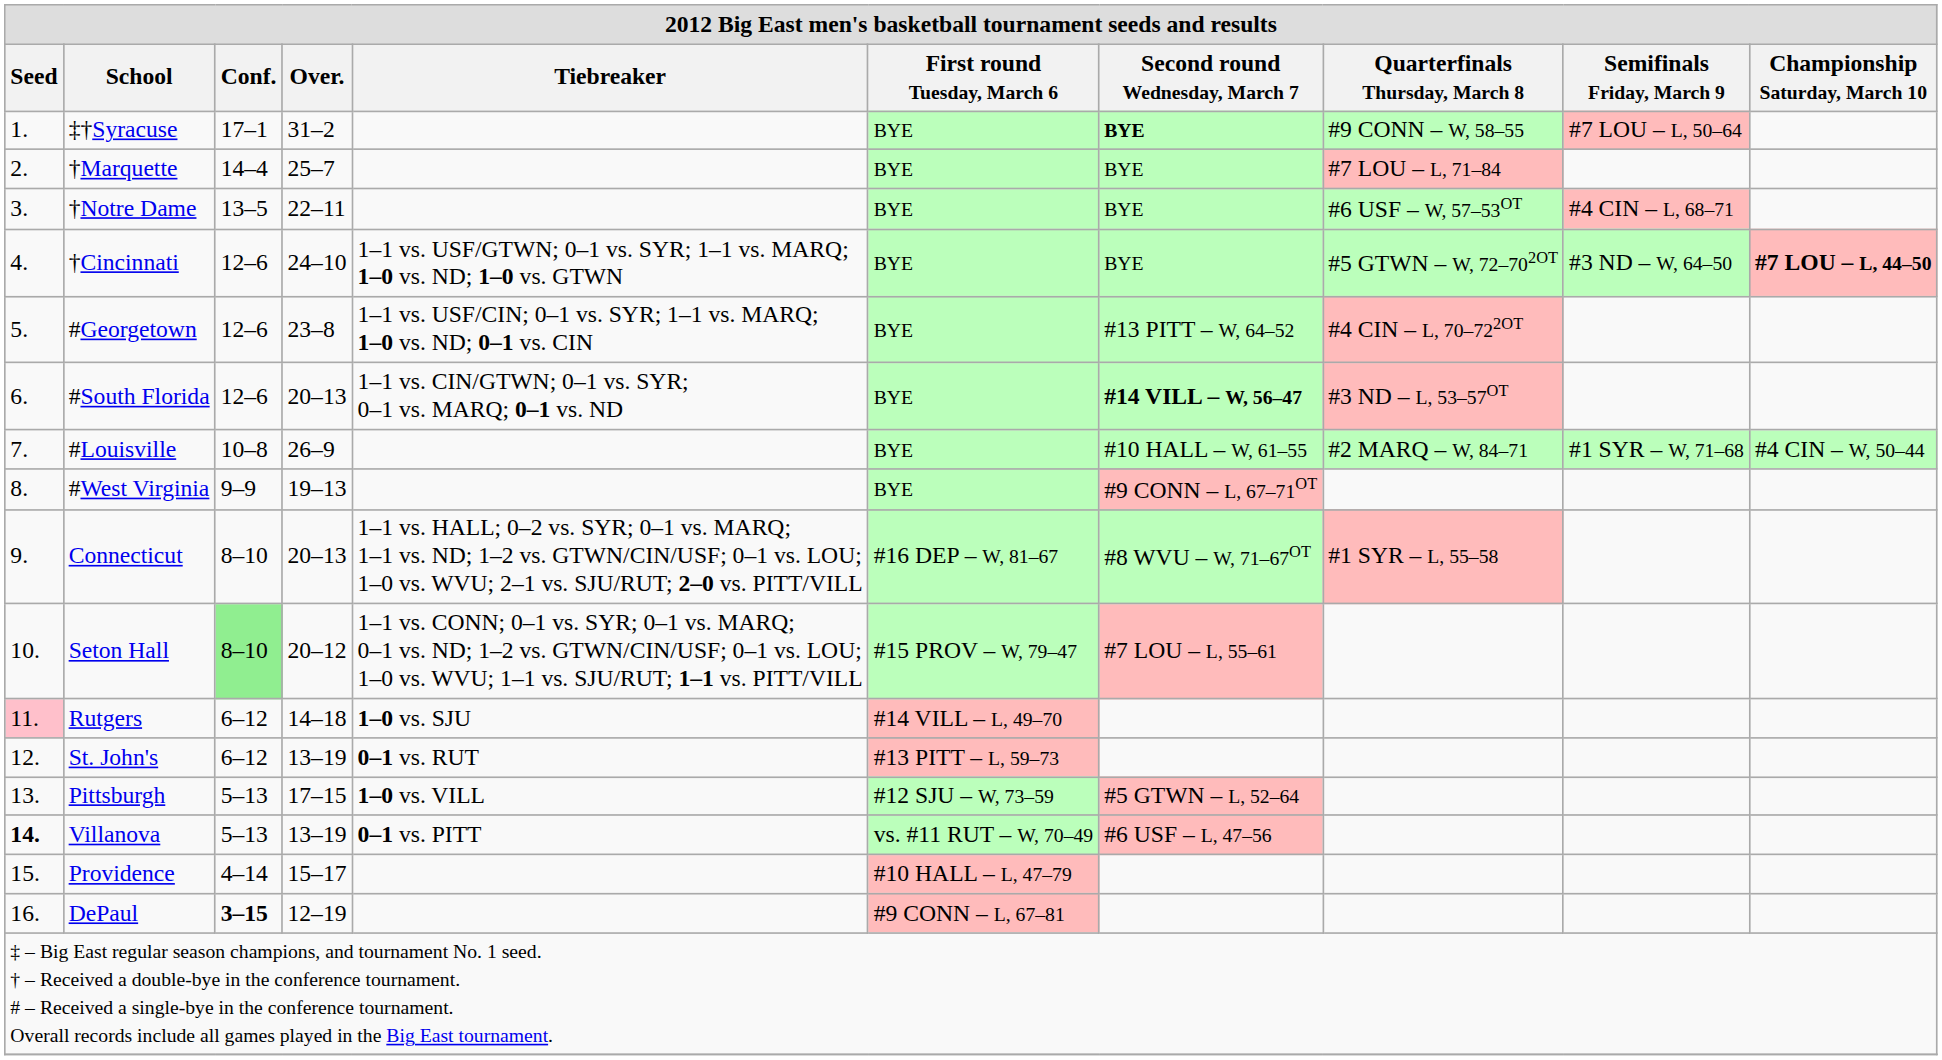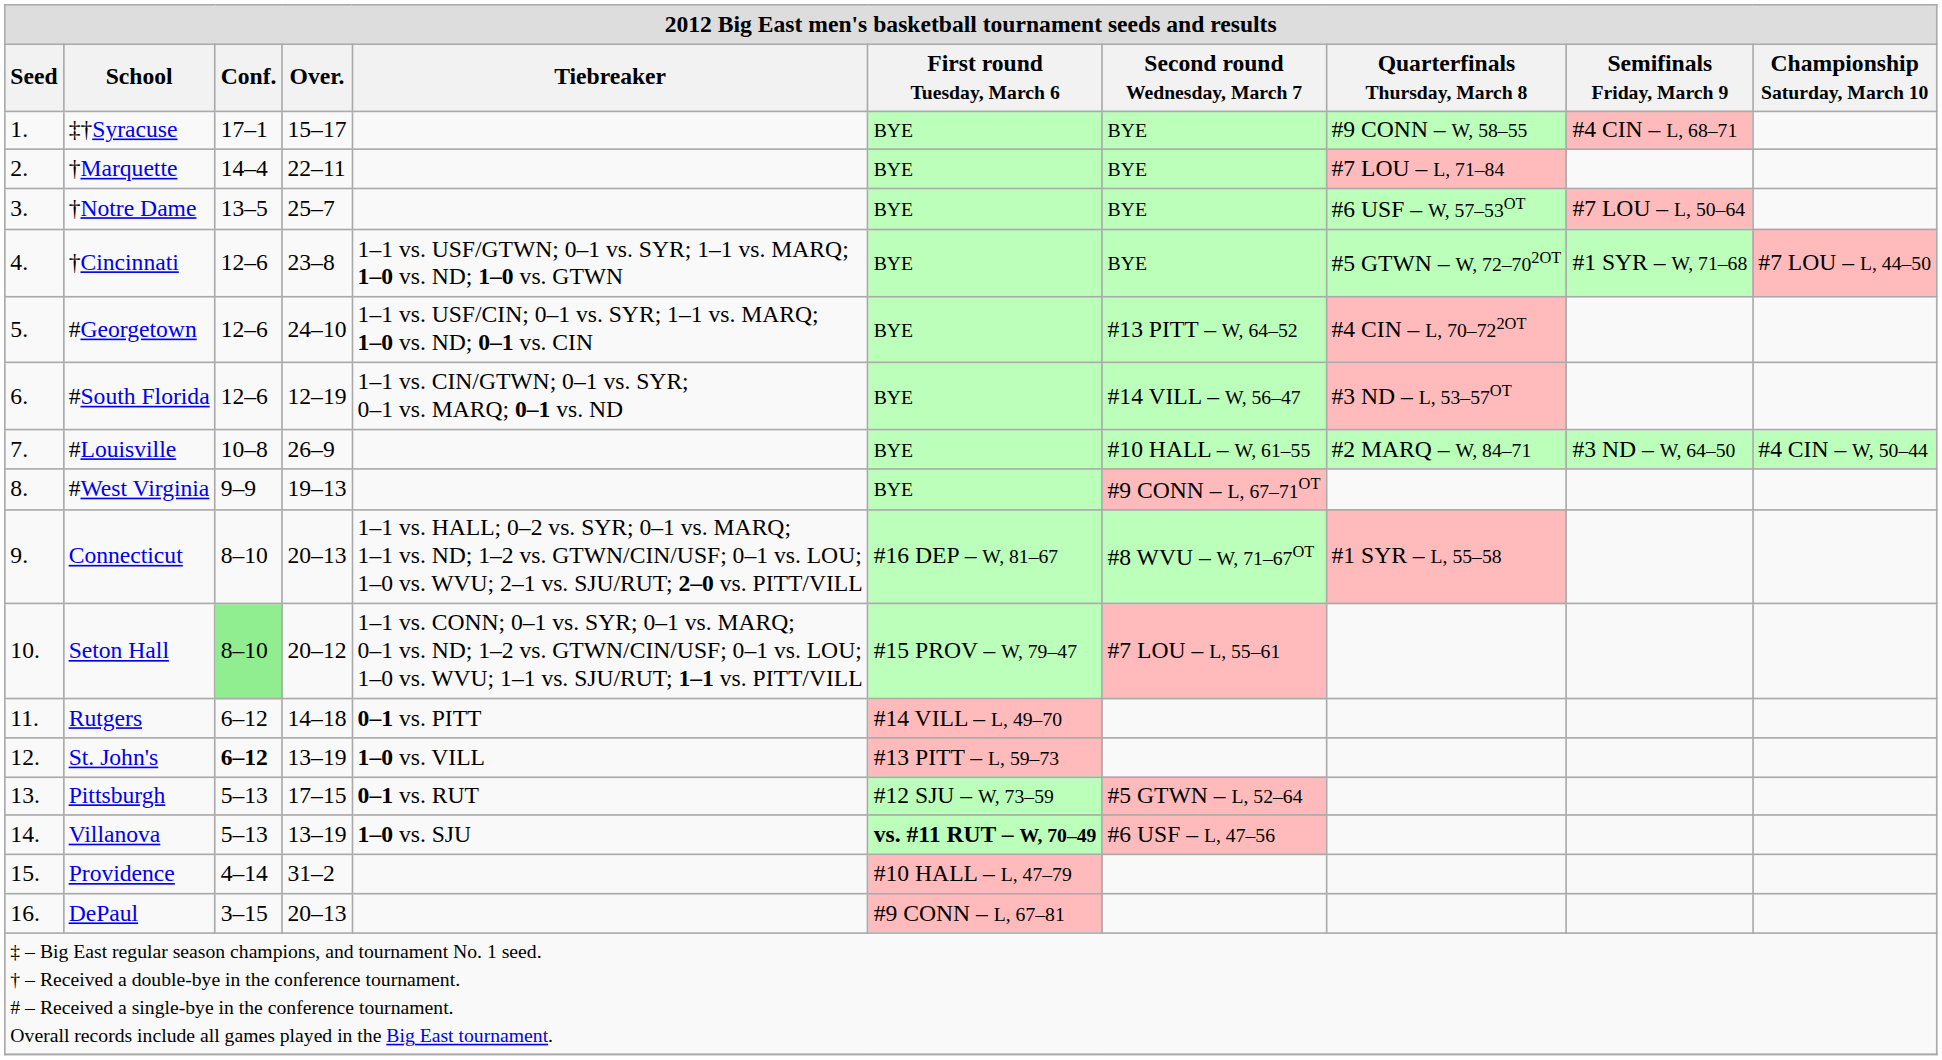‡†Syracuse | Over.: 31–2 -> 15–17
‡†Syracuse | Second round Wednesday, March 7: bold -> normal
‡†Syracuse | Semifinals Friday, March 9: #7 LOU – L, 50–64 -> #4 CIN – L, 68–71
†Marquette | Over.: 25–7 -> 22–11
†Notre Dame | Over.: 22–11 -> 25–7
†Notre Dame | Semifinals Friday, March 9: #4 CIN – L, 68–71 -> #7 LOU – L, 50–64
†Cincinnati | Over.: 24–10 -> 23–8
†Cincinnati | Semifinals Friday, March 9: #3 ND – W, 64–50 -> #1 SYR – W, 71–68
†Cincinnati | Championship Saturday, March 10: bold -> normal
#Georgetown | Over.: 23–8 -> 24–10
#South Florida | Over.: 20–13 -> 12–19
#South Florida | Second round Wednesday, March 7: bold -> normal
#Louisville | Semifinals Friday, March 9: #1 SYR – W, 71–68 -> #3 ND – W, 64–50
Rutgers | Seed: pink background -> no background
Rutgers | Tiebreaker: 1–0 vs. SJU -> 0–1 vs. PITT
St. John's | Conf.: normal -> bold
St. John's | Tiebreaker: 0–1 vs. RUT -> 1–0 vs. VILL
Pittsburgh | Tiebreaker: 1–0 vs. VILL -> 0–1 vs. RUT
Villanova | Seed: bold -> normal
Villanova | Tiebreaker: 0–1 vs. PITT -> 1–0 vs. SJU
Villanova | First round Tuesday, March 6: normal -> bold
Providence | Over.: 15–17 -> 31–2
DePaul | Conf.: bold -> normal
DePaul | Over.: 12–19 -> 20–13
